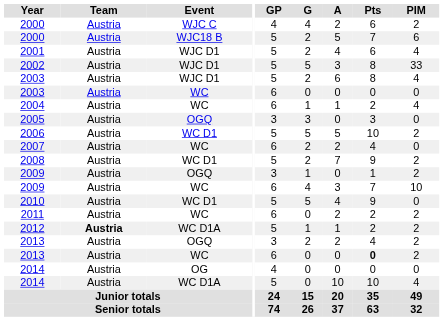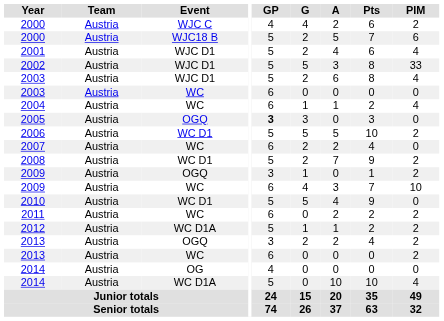2005 | GP: normal -> bold
2012 | Team: bold -> normal
2013 / WC | Pts: bold -> normal
